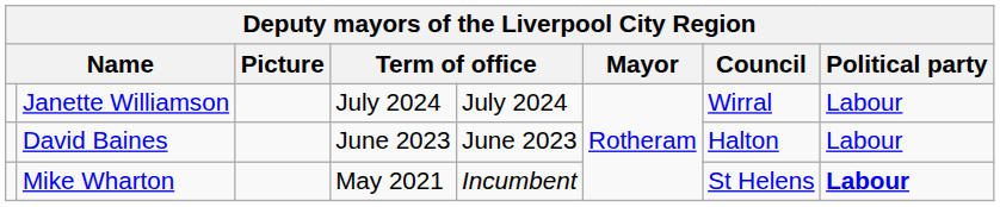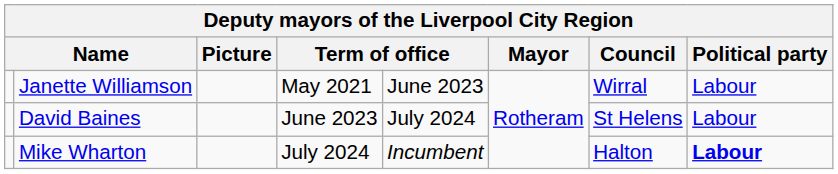Janette Williamson | column 4: July 2024 -> May 2021
Janette Williamson | column 5: July 2024 -> June 2023
David Baines | column 5: June 2023 -> July 2024
David Baines | Council: Halton -> St Helens
Mike Wharton | column 4: May 2021 -> July 2024
Mike Wharton | Council: St Helens -> Halton
